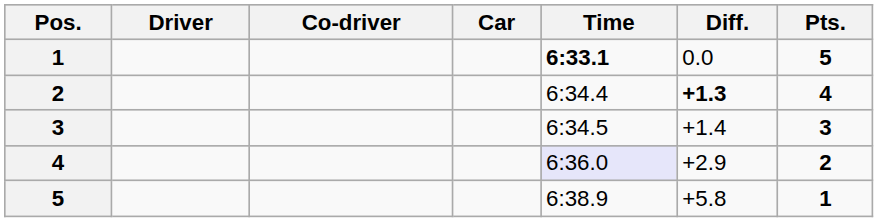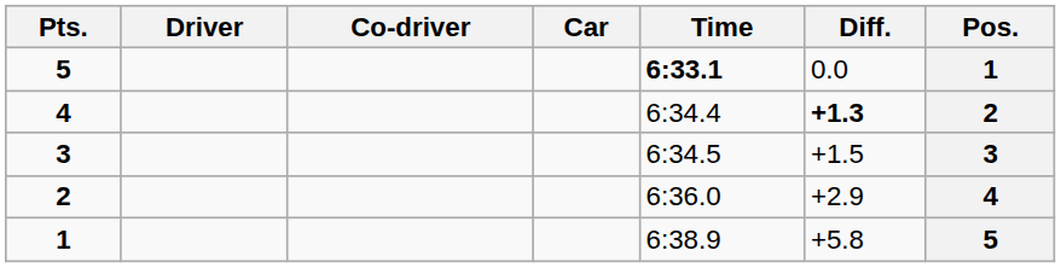columns swapped: Pos. <-> Pts.
row 4 | Diff.: +1.4 -> +1.5
row 5 | Time: lavender background -> no background
